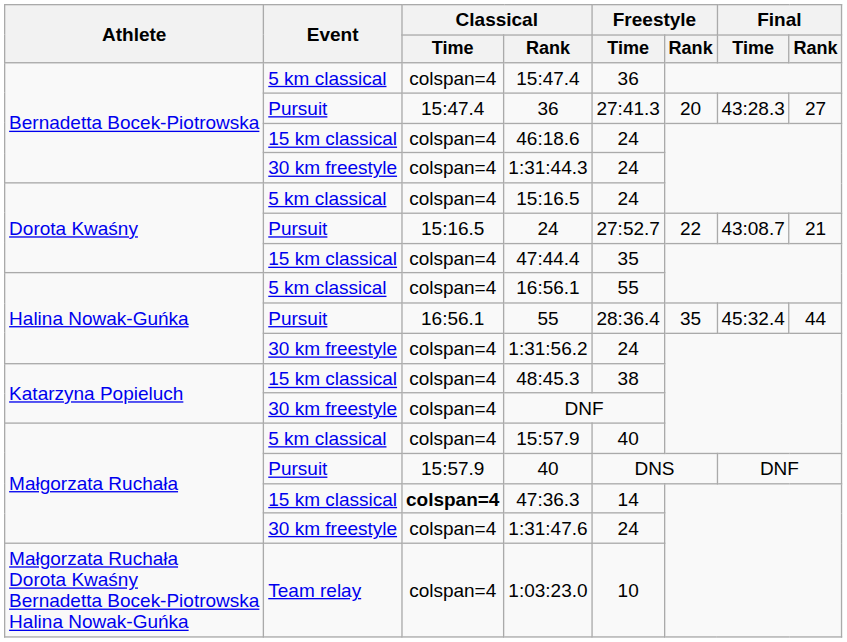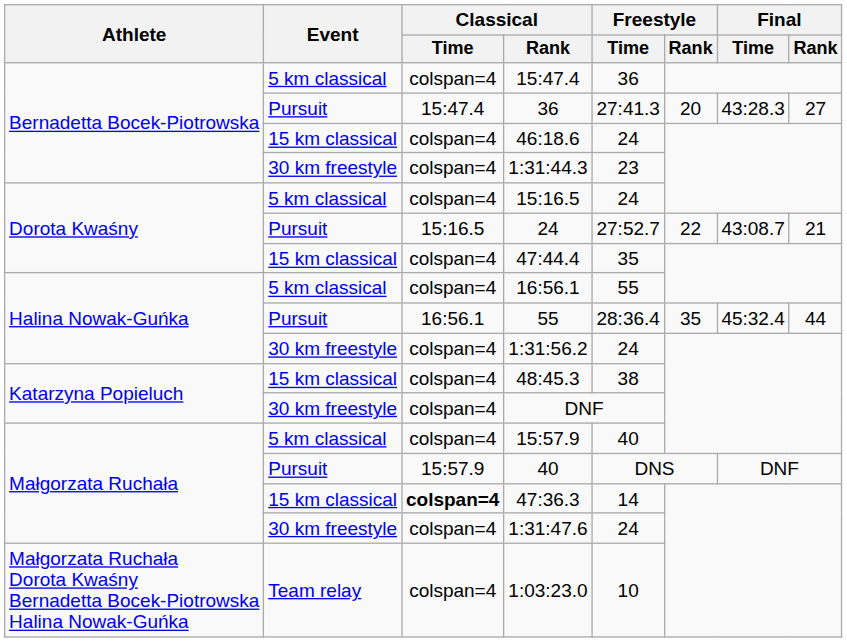1:31:44.3 | Freestyle / Time: 24 -> 23
